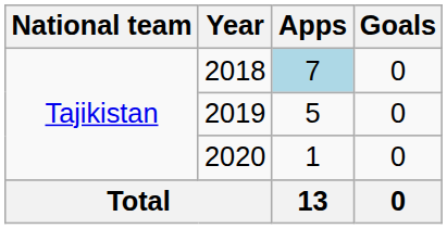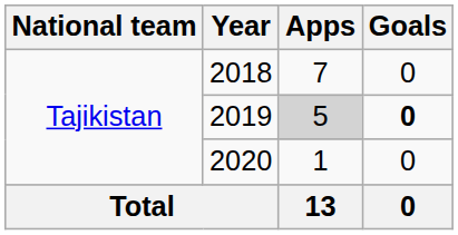2018 | Apps: lightblue background -> no background
2019 | Apps: no background -> lightgrey background
2019 | Goals: normal -> bold
